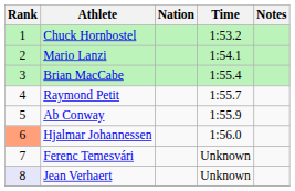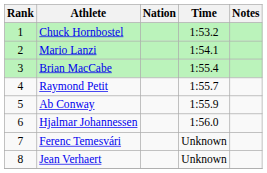Hjalmar Johannessen | Rank: lightsalmon background -> no background
Jean Verhaert | Rank: lavender background -> no background
